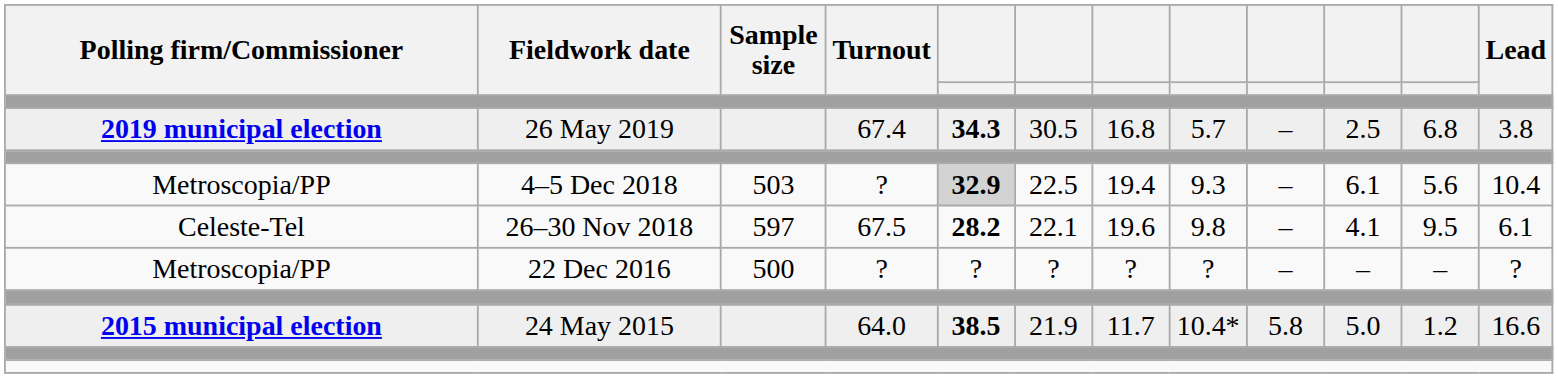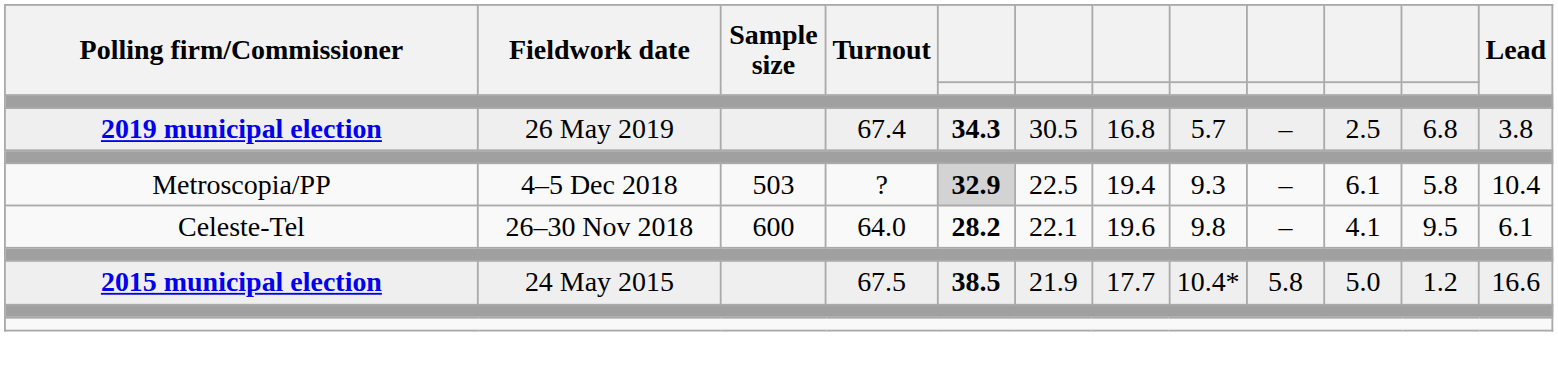4–5 Dec 2018 | column 11: 5.6 -> 5.8
26–30 Nov 2018 | Sample size: 597 -> 600
26–30 Nov 2018 | Turnout: 67.5 -> 64.0
- row: Metroscopia/PP | 22 Dec 2016 | 500 | ? | ? | ? | ? | ? | – | – | – | ?
24 May 2015 | Turnout: 64.0 -> 67.5
24 May 2015 | column 7: 11.7 -> 17.7
